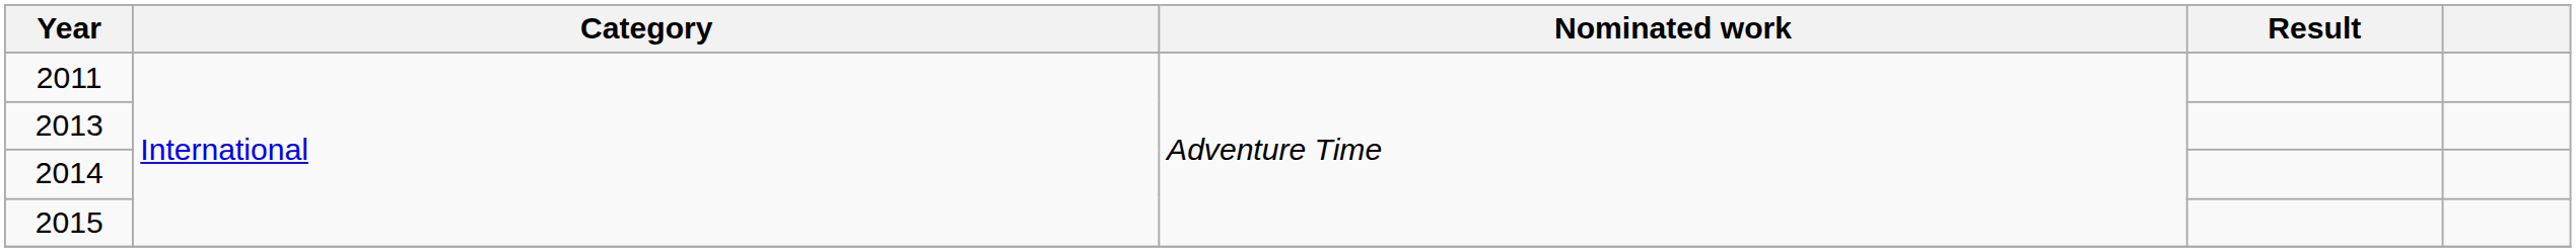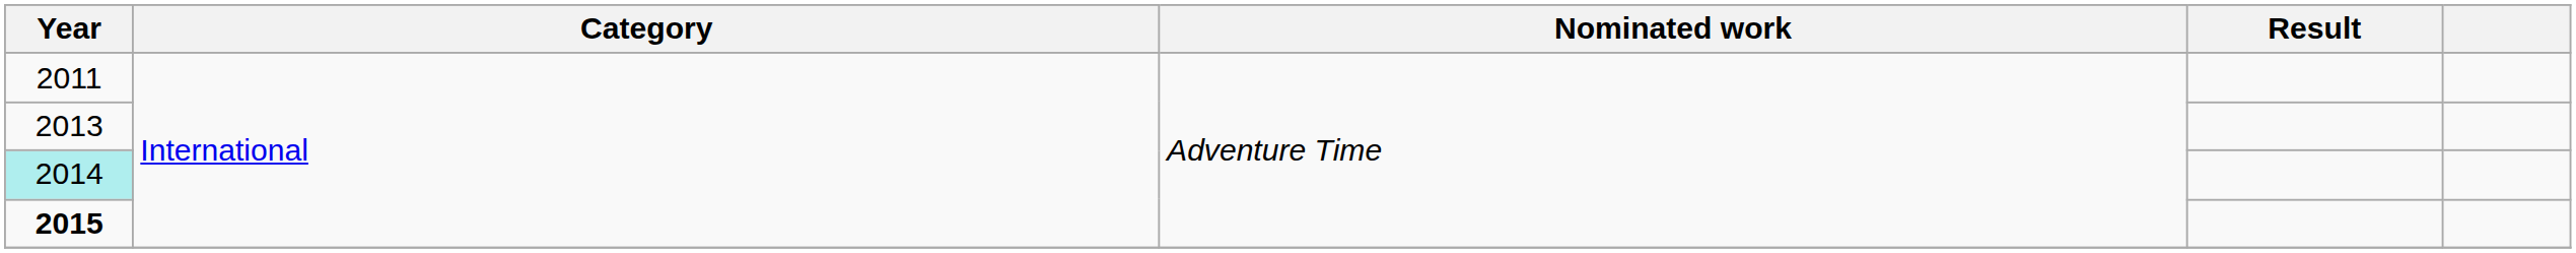2014 | Year: no background -> paleturquoise background
2015 | Year: normal -> bold
